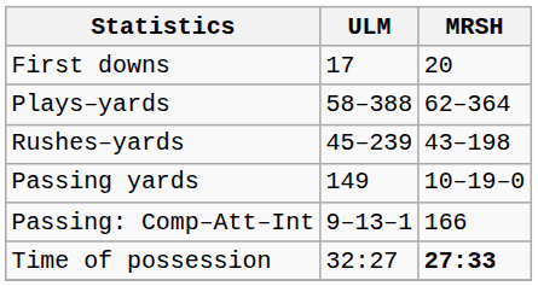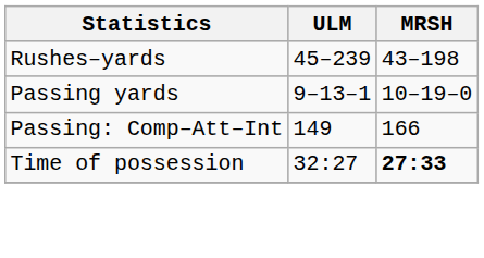- row: First downs | 17 | 20
- row: Plays–yards | 58–388 | 62–364
Passing yards | ULM: 149 -> 9–13–1
Passing: Comp–Att–Int | ULM: 9–13–1 -> 149
